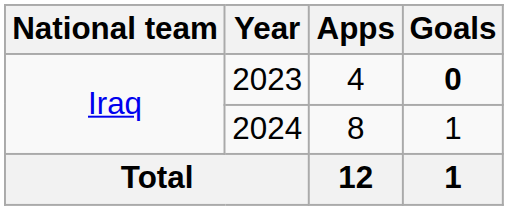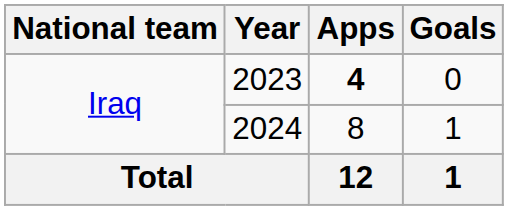2023 | Apps: normal -> bold
2023 | Goals: bold -> normal
